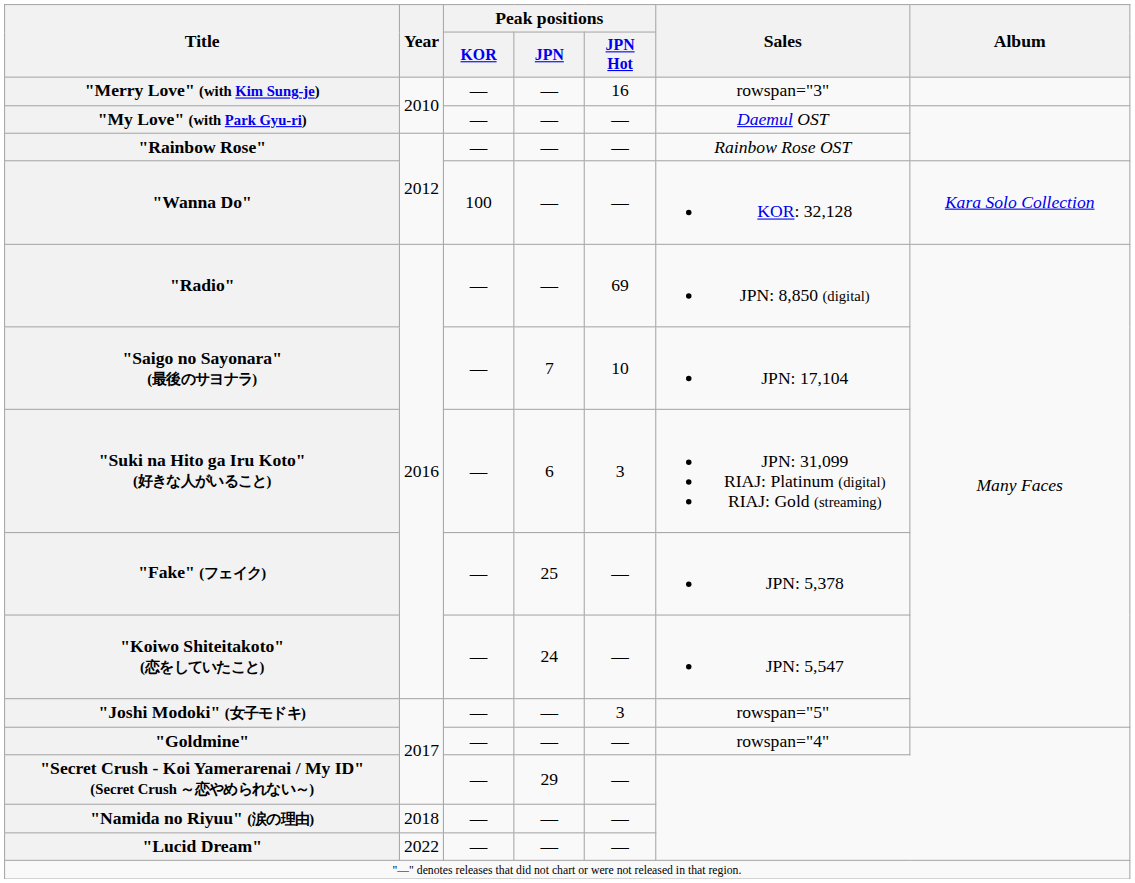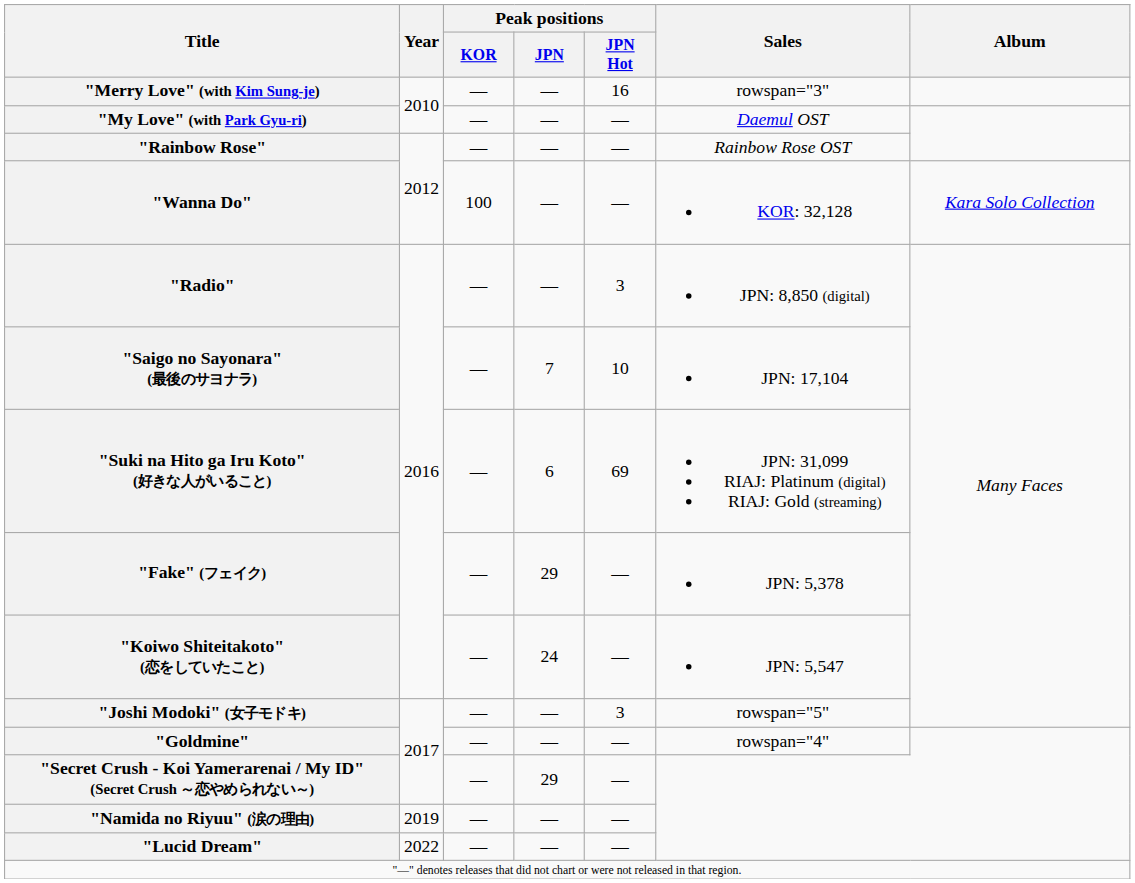"Radio" | Peak positions / JPN Hot: 69 -> 3
"Suki na Hito ga Iru Koto" (好きな人がいること) | Peak positions / JPN Hot: 3 -> 69
"Fake" (フェイク) | Peak positions / JPN: 25 -> 29
"Namida no Riyuu" (涙の理由) | Year: 2018 -> 2019
